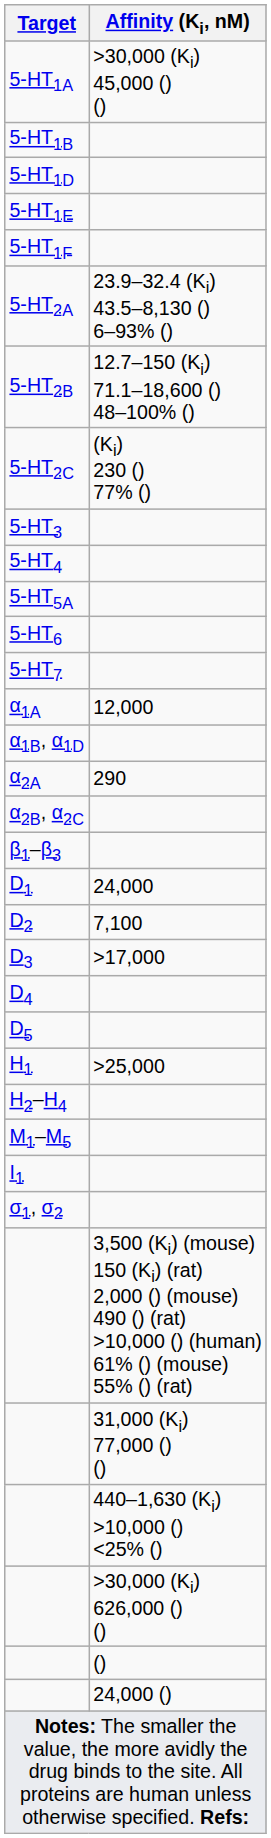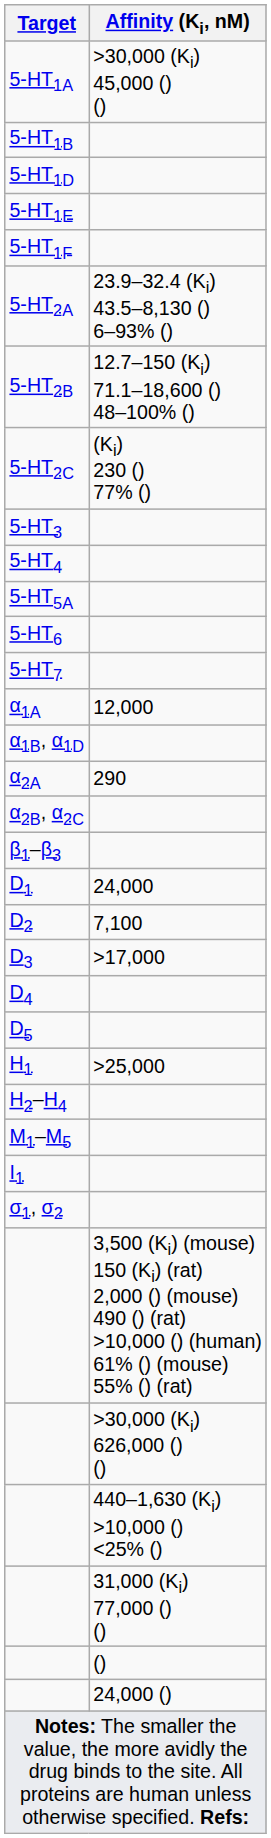row 31 | Affinity (Ki, nM): 31,000 (Ki) 77,000 () () -> >30,000 (Ki) 626,000 () ()
row 33 | Affinity (Ki, nM): >30,000 (Ki) 626,000 () () -> 31,000 (Ki) 77,000 () ()
